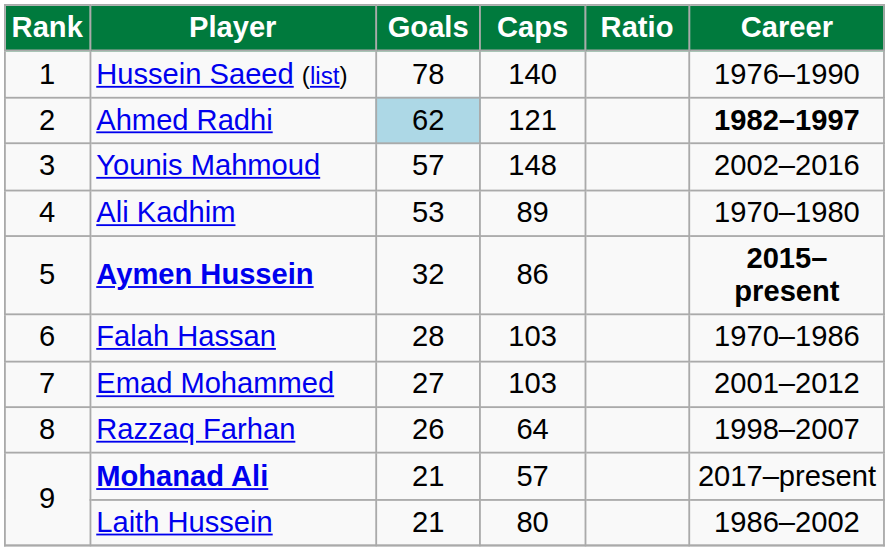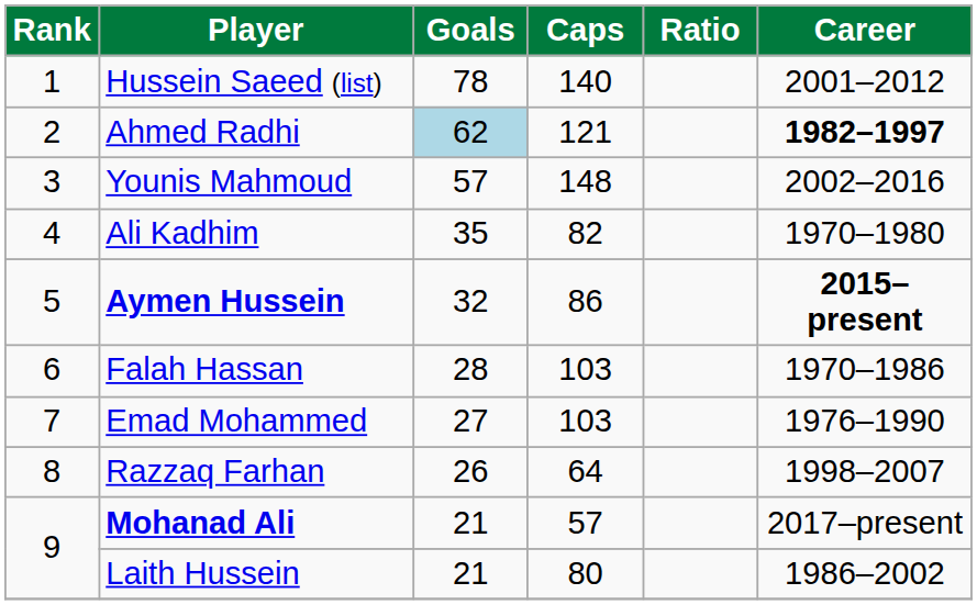Hussein Saeed (list) | Career: 1976–1990 -> 2001–2012
Ali Kadhim | Goals: 53 -> 35
Ali Kadhim | Caps: 89 -> 82
Emad Mohammed | Career: 2001–2012 -> 1976–1990
